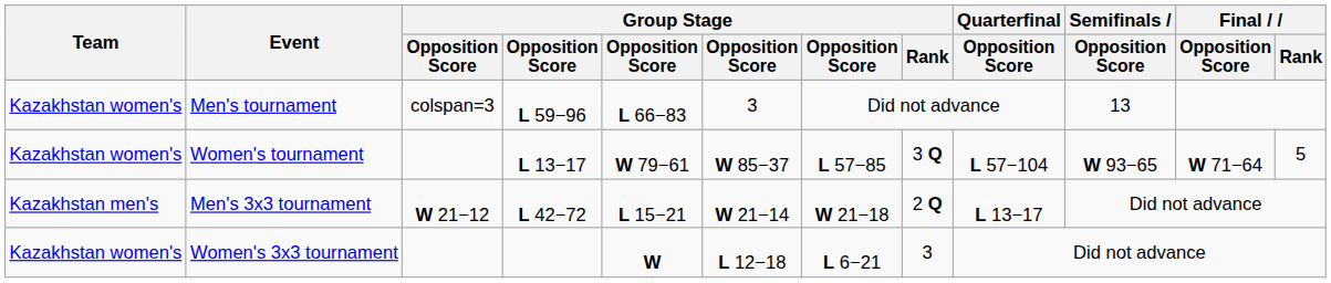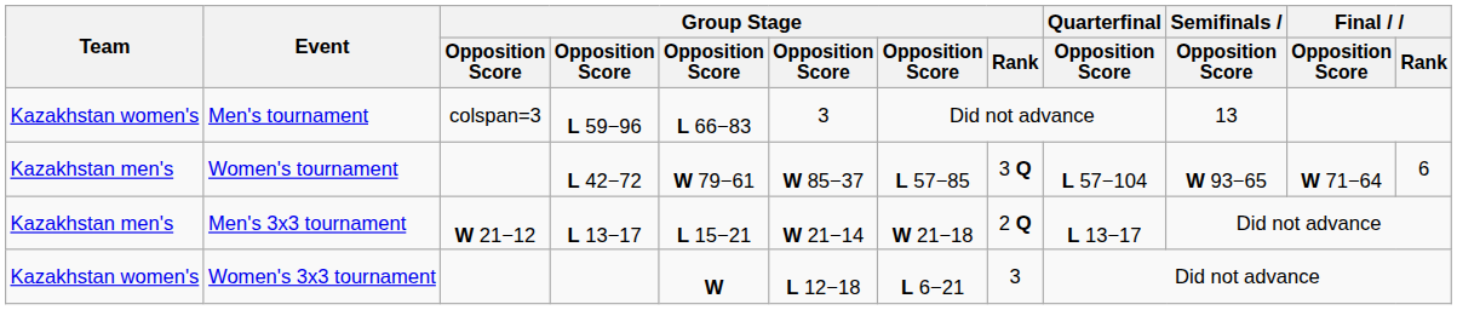Women's tournament | Team: Kazakhstan women's -> Kazakhstan men's
Women's tournament | column 4: L 13−17 -> L 42−72
Women's tournament | Final / Rank: 5 -> 6
Men's 3x3 tournament | column 4: L 42−72 -> L 13−17
